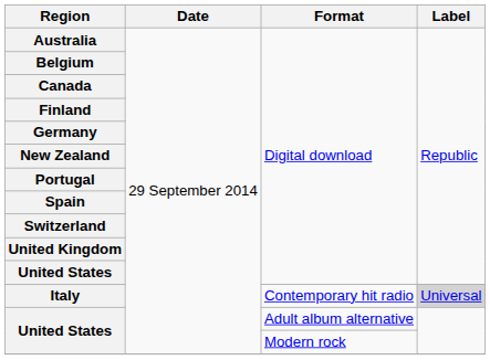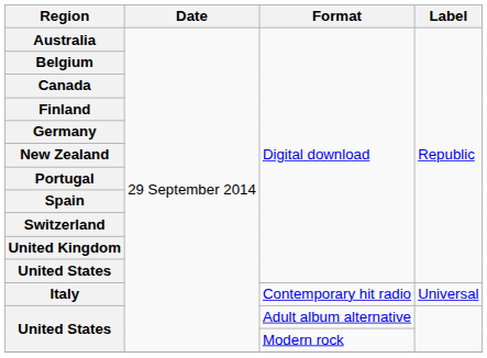Contemporary hit radio | Label: lightgrey background -> no background
